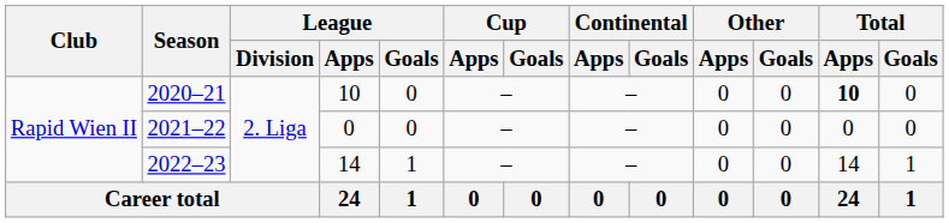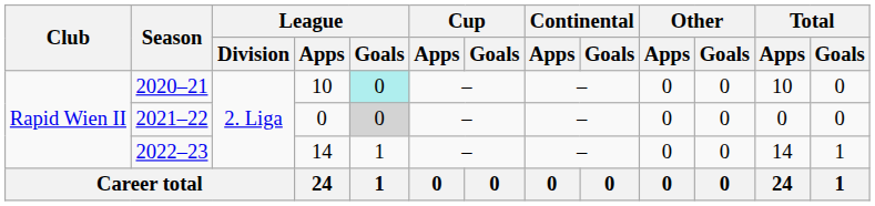2020–21 | League / Goals: no background -> paleturquoise background
2020–21 | Total / Apps: bold -> normal
2021–22 | League / Goals: no background -> lightgrey background
